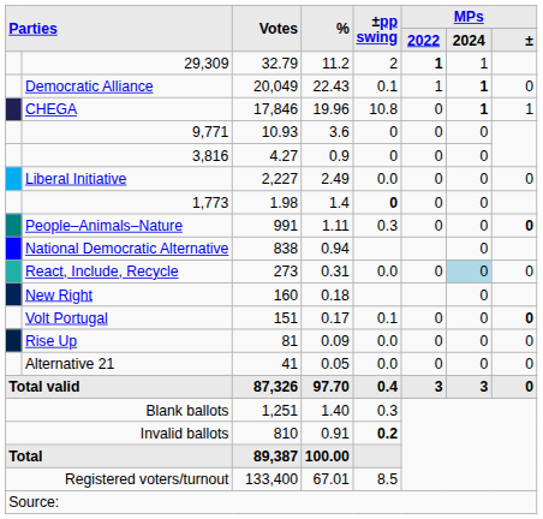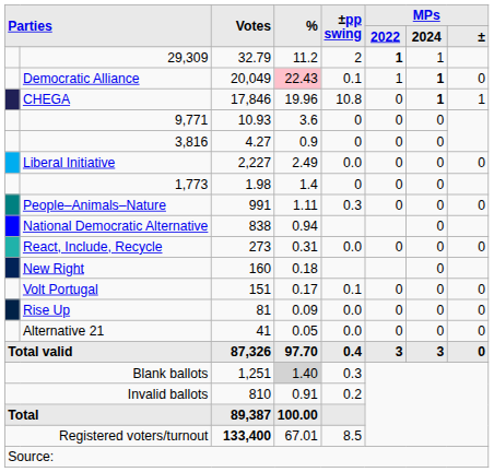Democratic Alliance | %: no background -> pink background
1,773 | ±pp swing: bold -> normal
People–Animals–Nature | MPs / ±: bold -> normal
React, Include, Recycle | MPs / 2024: lightblue background -> no background
Volt Portugal | MPs / ±: bold -> normal
Blank ballots | %: no background -> lightgrey background
Invalid ballots | ±pp swing: bold -> normal
Registered voters/turnout | Votes: normal -> bold
